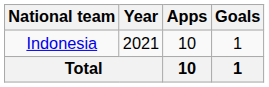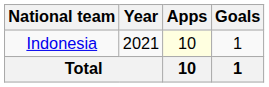Indonesia | Apps: no background -> lightyellow background
